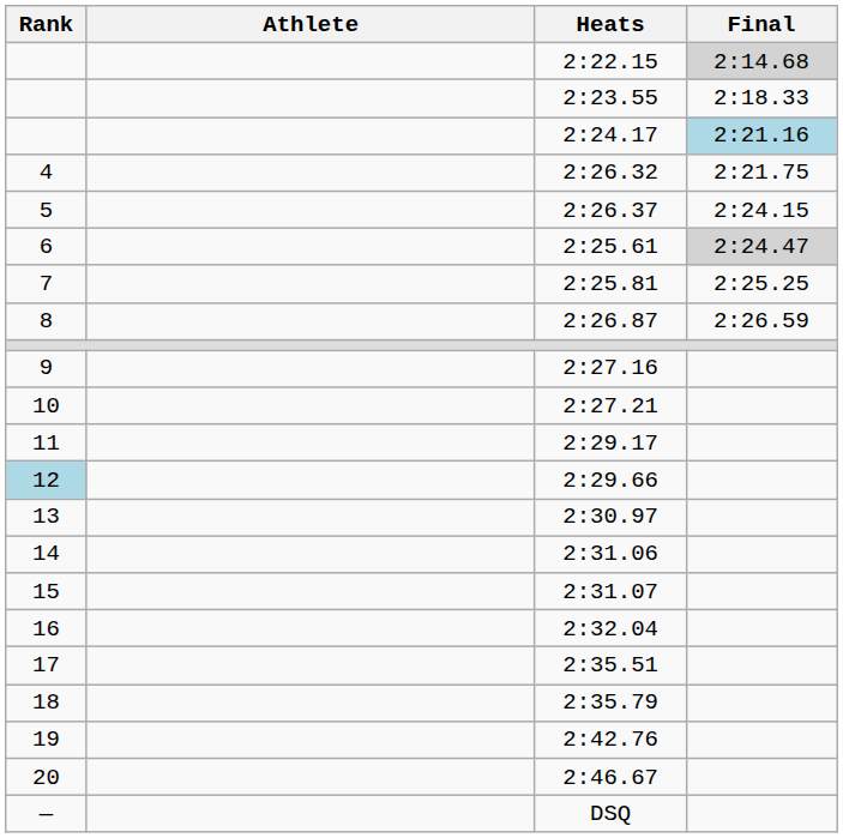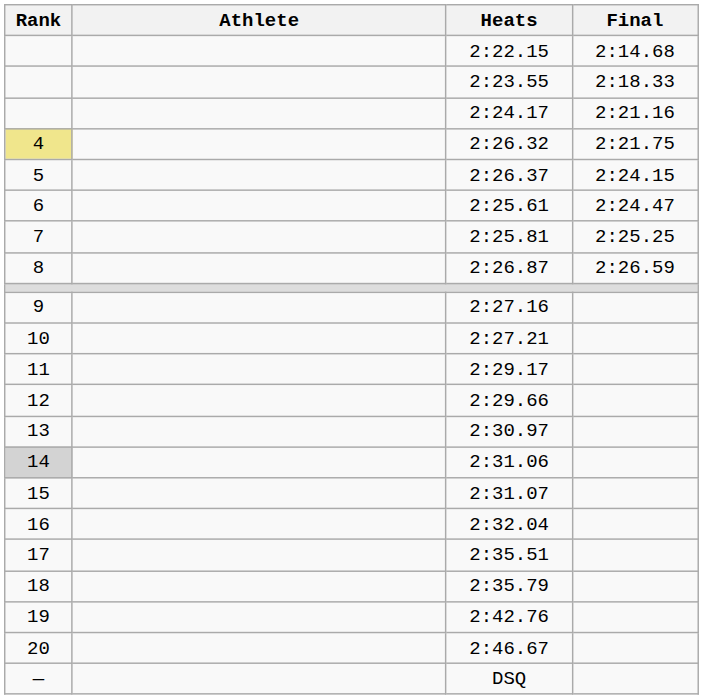2:22.15 | Final: lightgrey background -> no background
2:24.17 | Final: lightblue background -> no background
2:26.32 | Rank: no background -> khaki background
2:25.61 | Final: lightgrey background -> no background
2:29.66 | Rank: lightblue background -> no background
2:31.06 | Rank: no background -> lightgrey background
